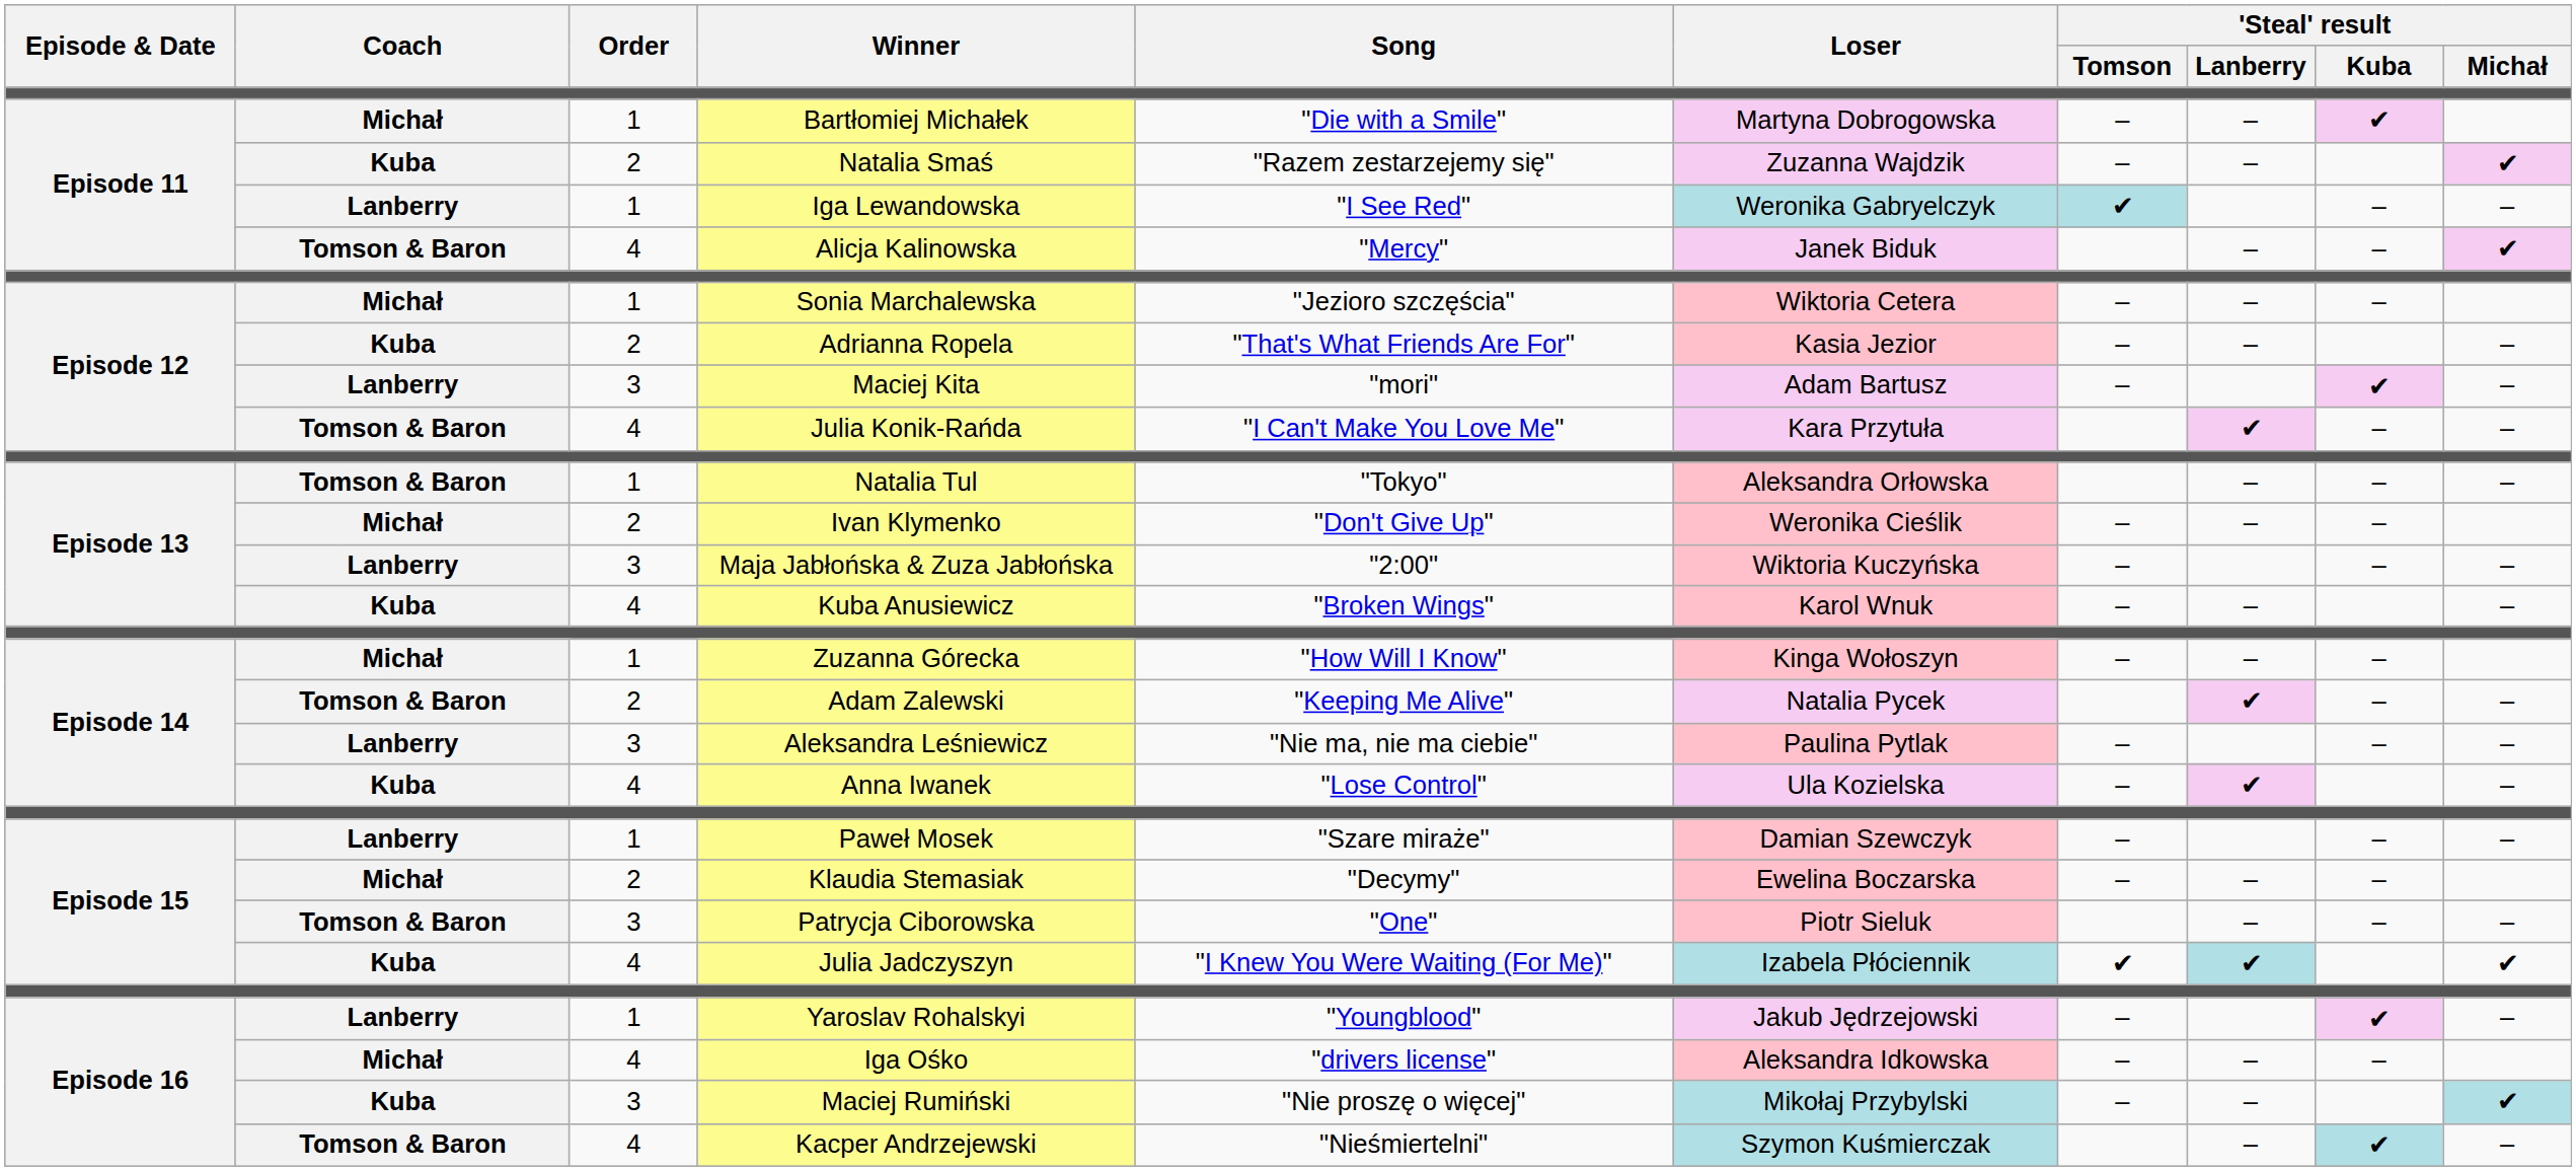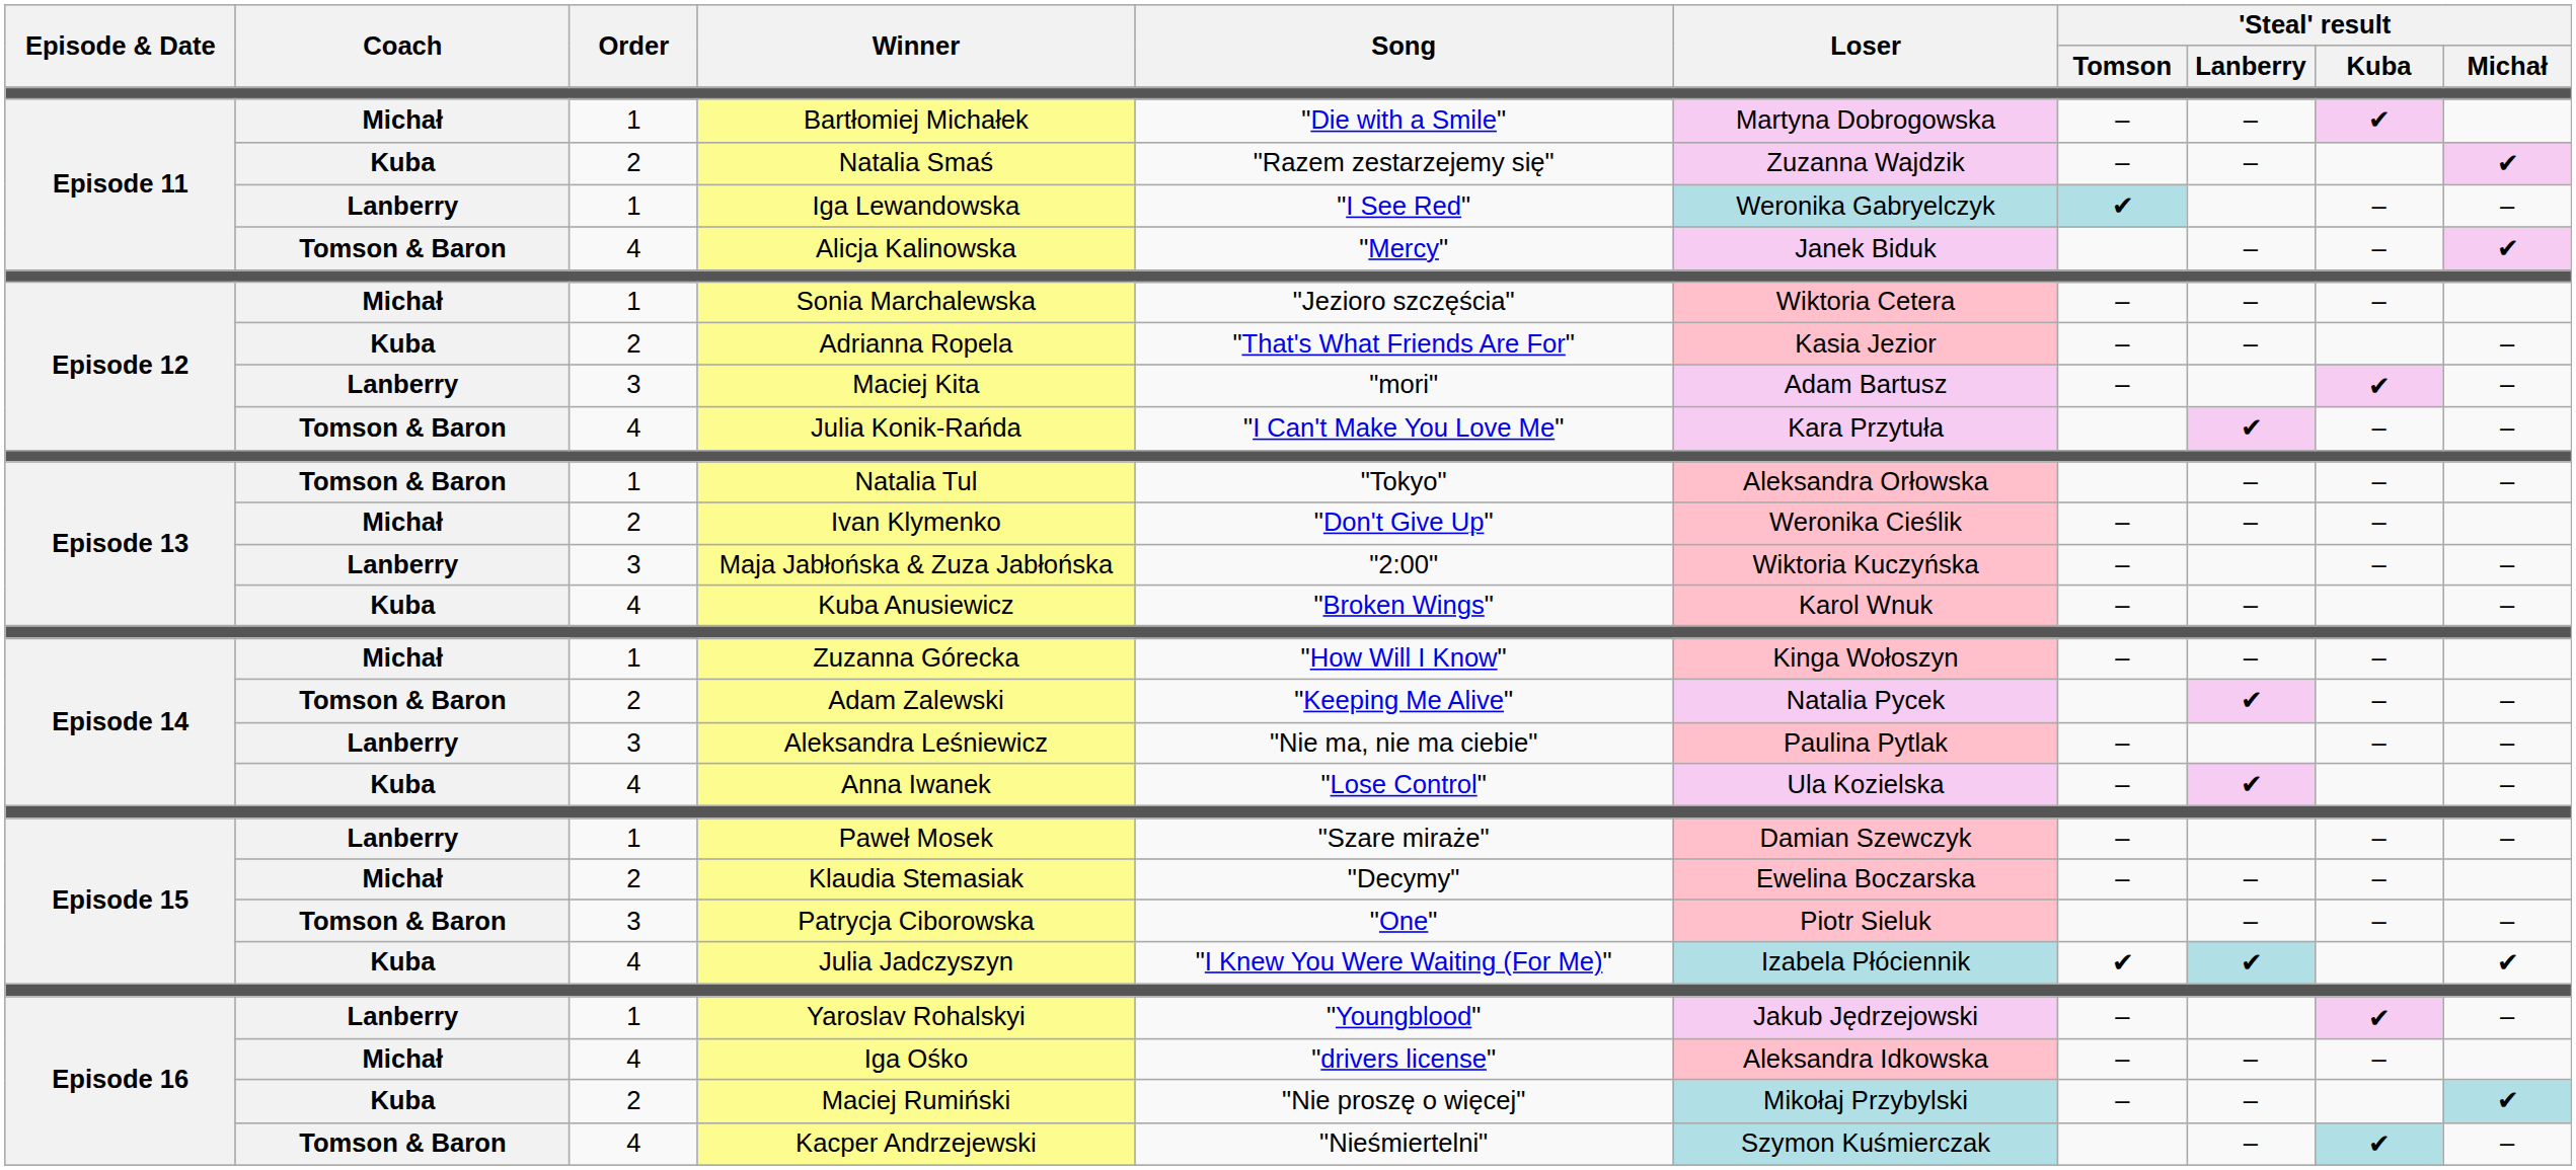Maciej Rumiński | Order: 3 -> 2
